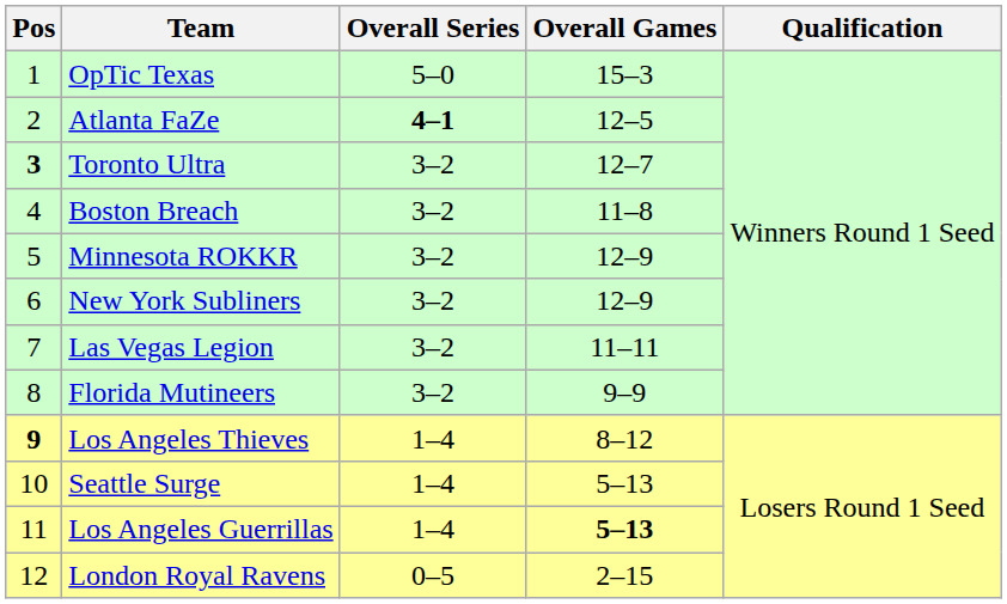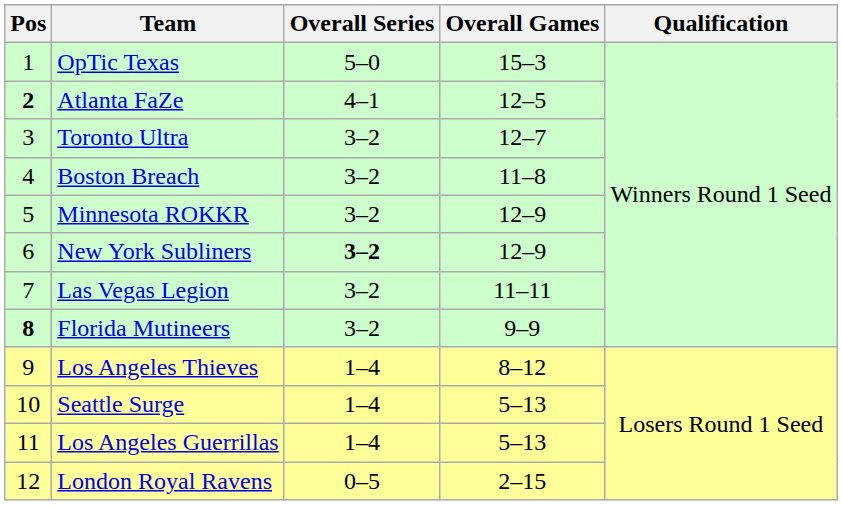Atlanta FaZe | Pos: normal -> bold
Atlanta FaZe | Overall Series: bold -> normal
Toronto Ultra | Pos: bold -> normal
New York Subliners | Overall Series: normal -> bold
Florida Mutineers | Pos: normal -> bold
Los Angeles Thieves | Pos: bold -> normal
Los Angeles Guerrillas | Overall Games: bold -> normal
